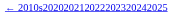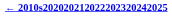row 1 | column 1: normal -> bold
